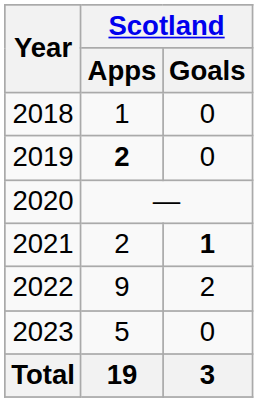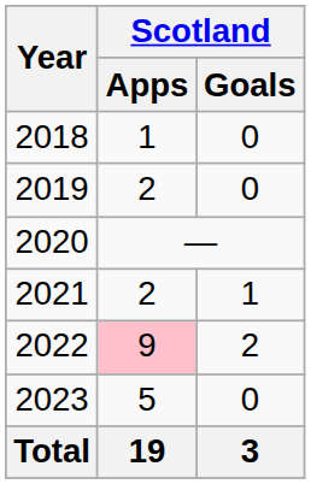2019 | Scotland / Apps: bold -> normal
2021 | Scotland / Goals: bold -> normal
2022 | Scotland / Apps: no background -> pink background
